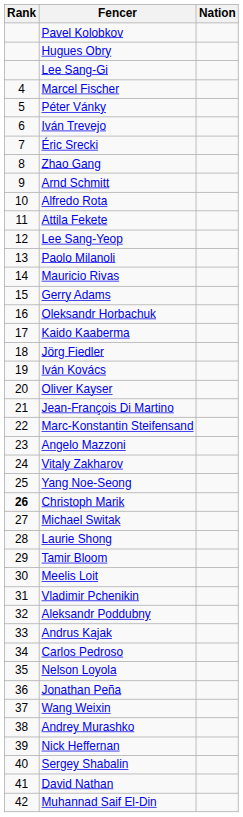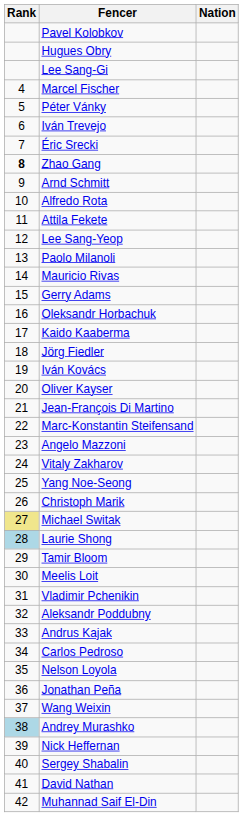Zhao Gang | Rank: normal -> bold
Christoph Marik | Rank: bold -> normal
Michael Switak | Rank: no background -> khaki background
Laurie Shong | Rank: no background -> lightblue background
Andrey Murashko | Rank: no background -> lightblue background
